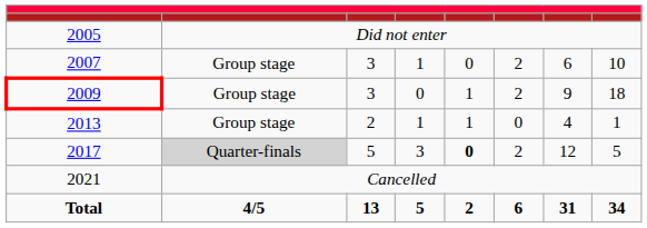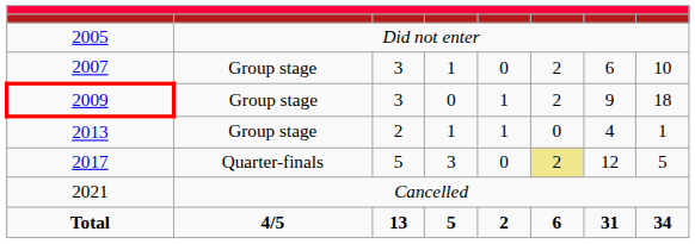2017 | column 2: lightgrey background -> no background
2017 | column 5: bold -> normal
2017 | column 6: no background -> khaki background
